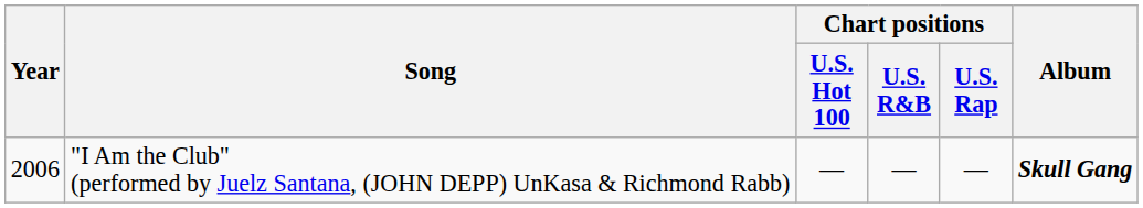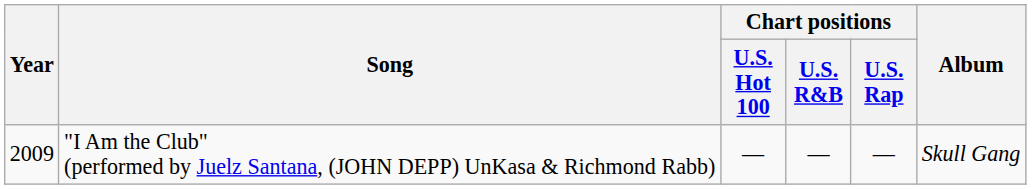row 3 | Year: 2006 -> 2009
row 3 | Album: bold -> normal
